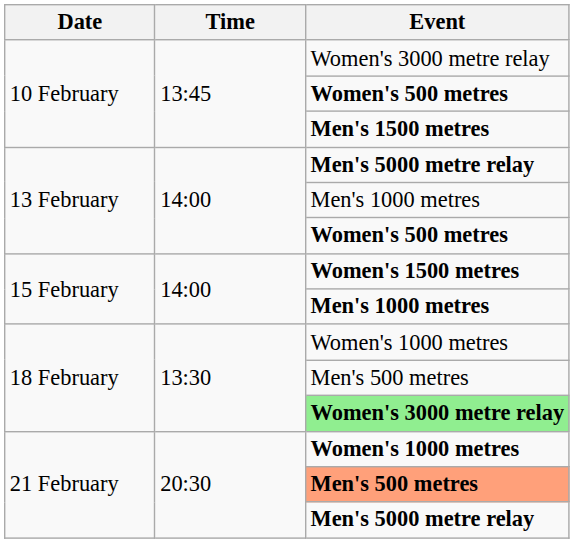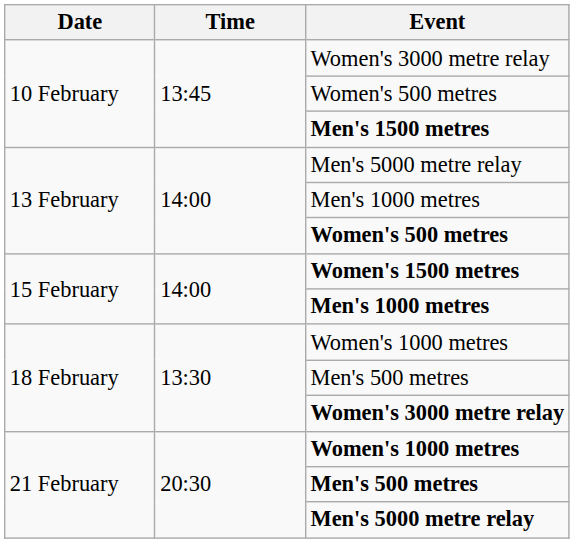10 February / Women's 500 metres | Event: bold -> normal
13 February / Men's 5000 metre relay | Event: bold -> normal
18 February / Women's 3000 metre relay | Event: lightgreen background -> no background
21 February / Men's 500 metres | Event: lightsalmon background -> no background
